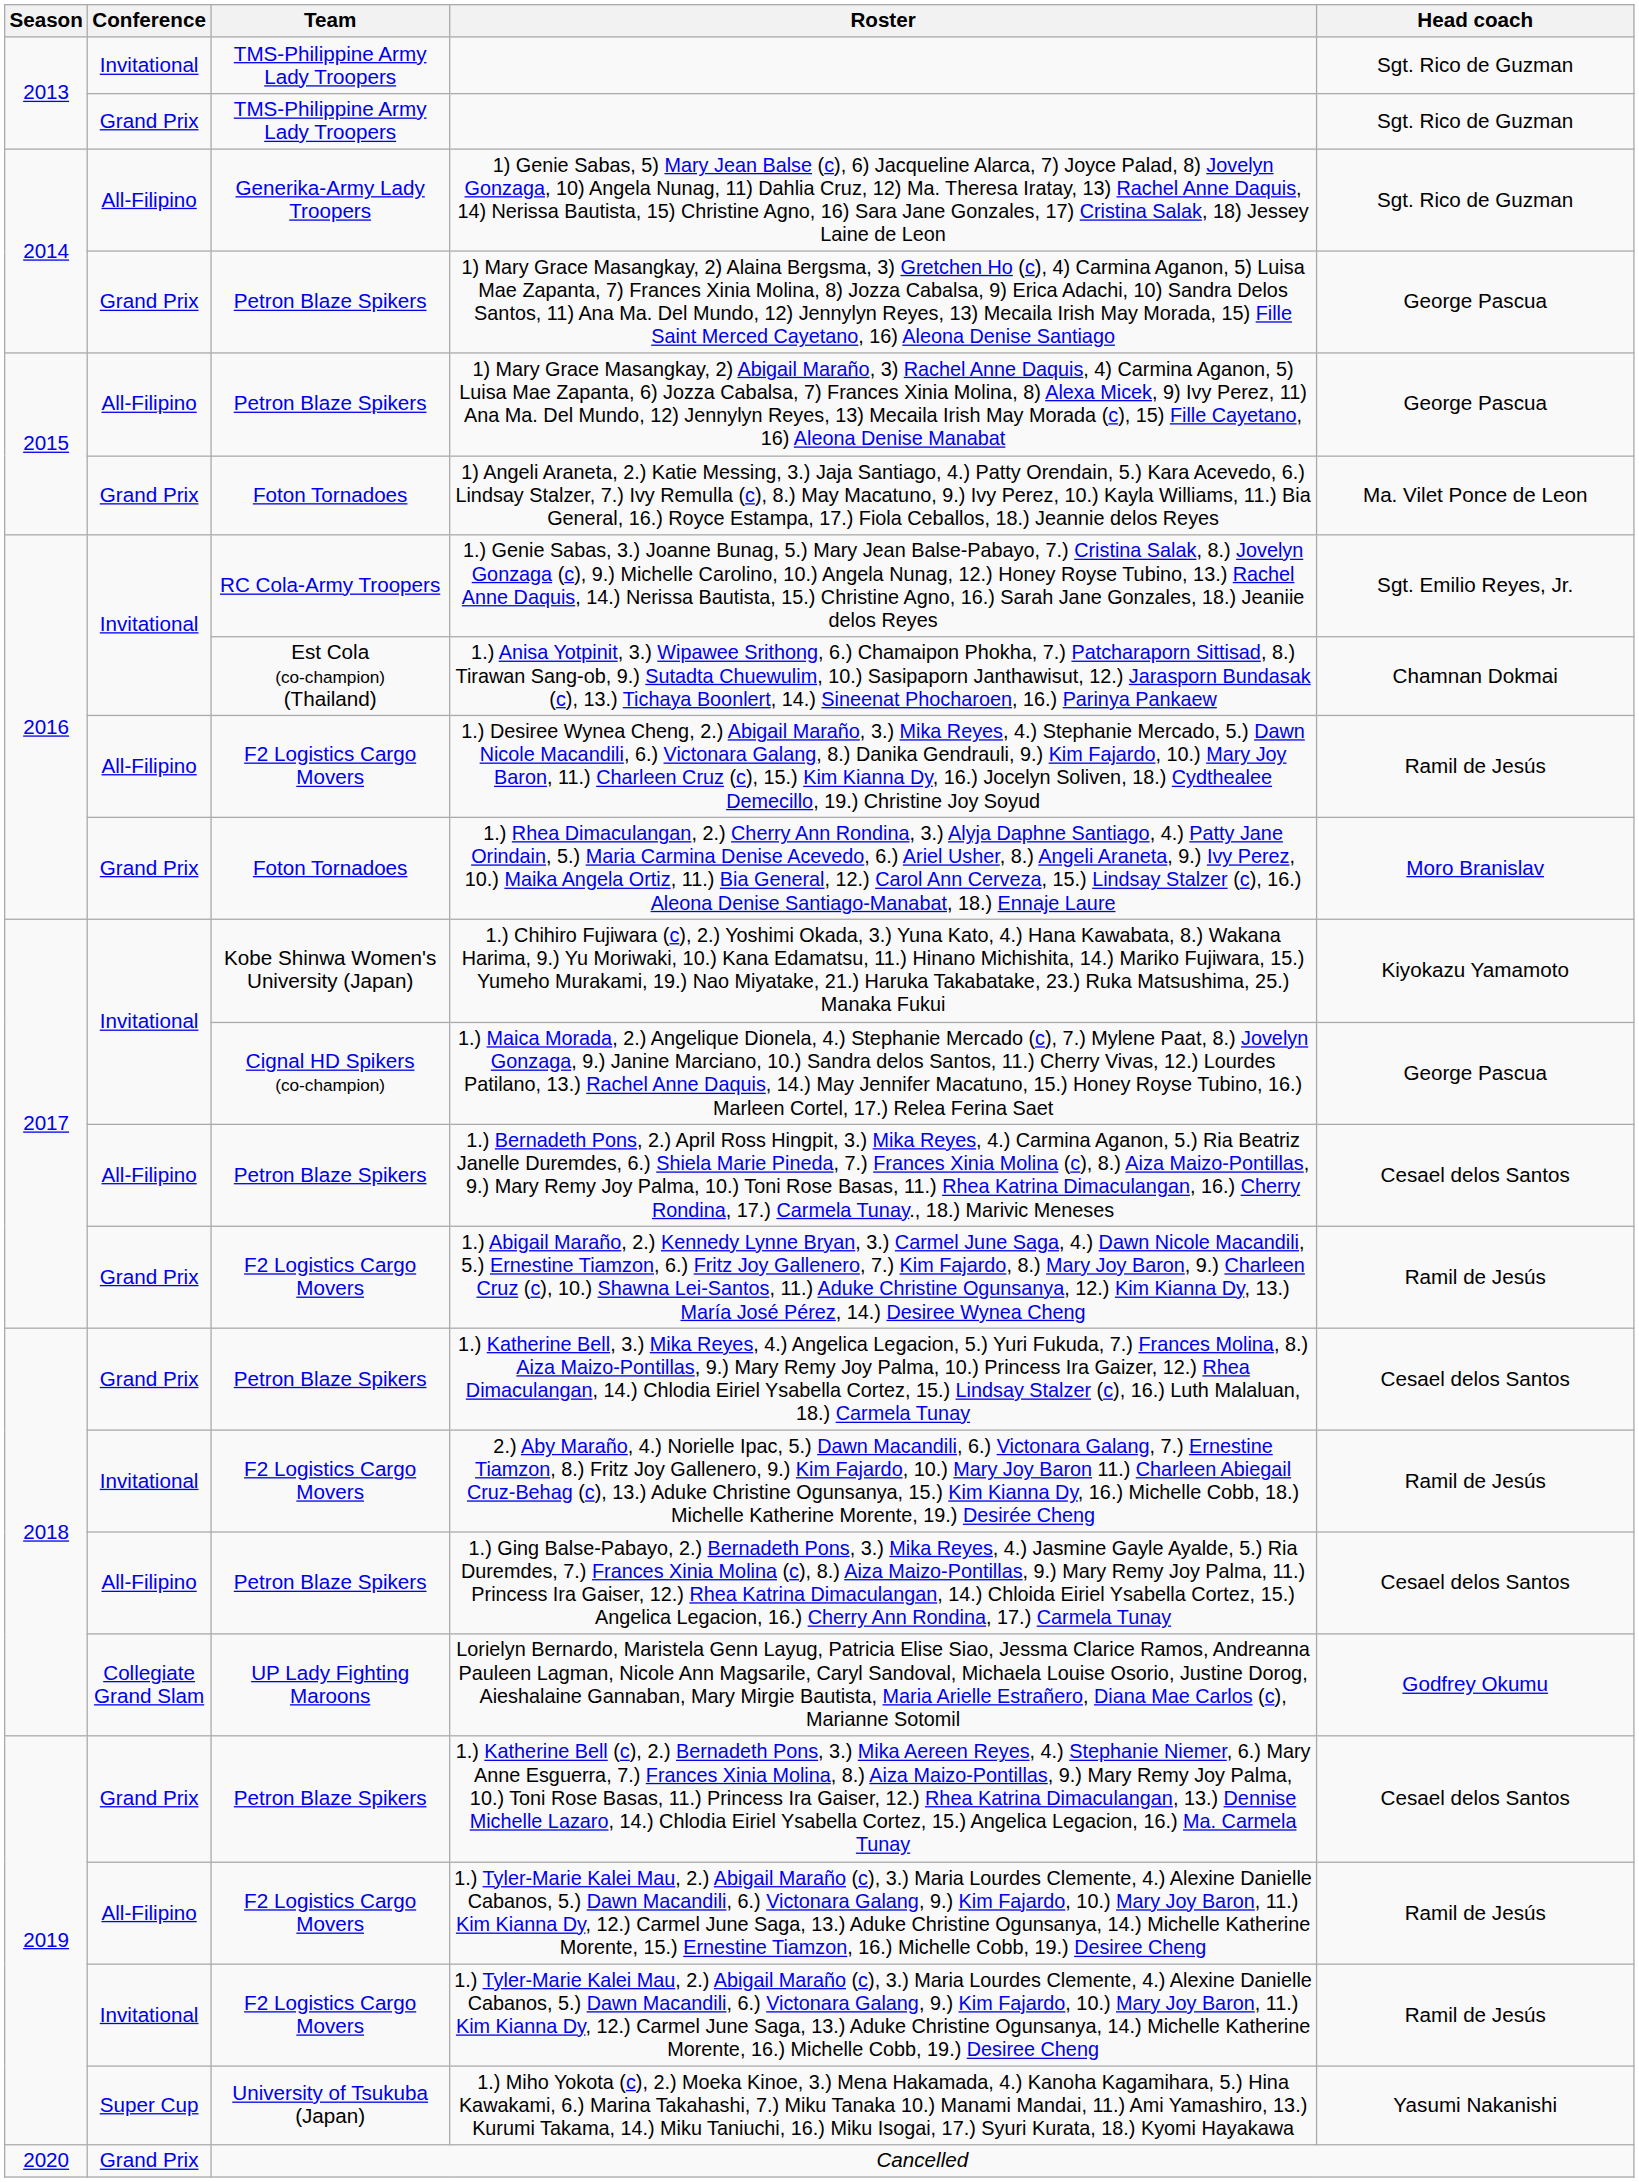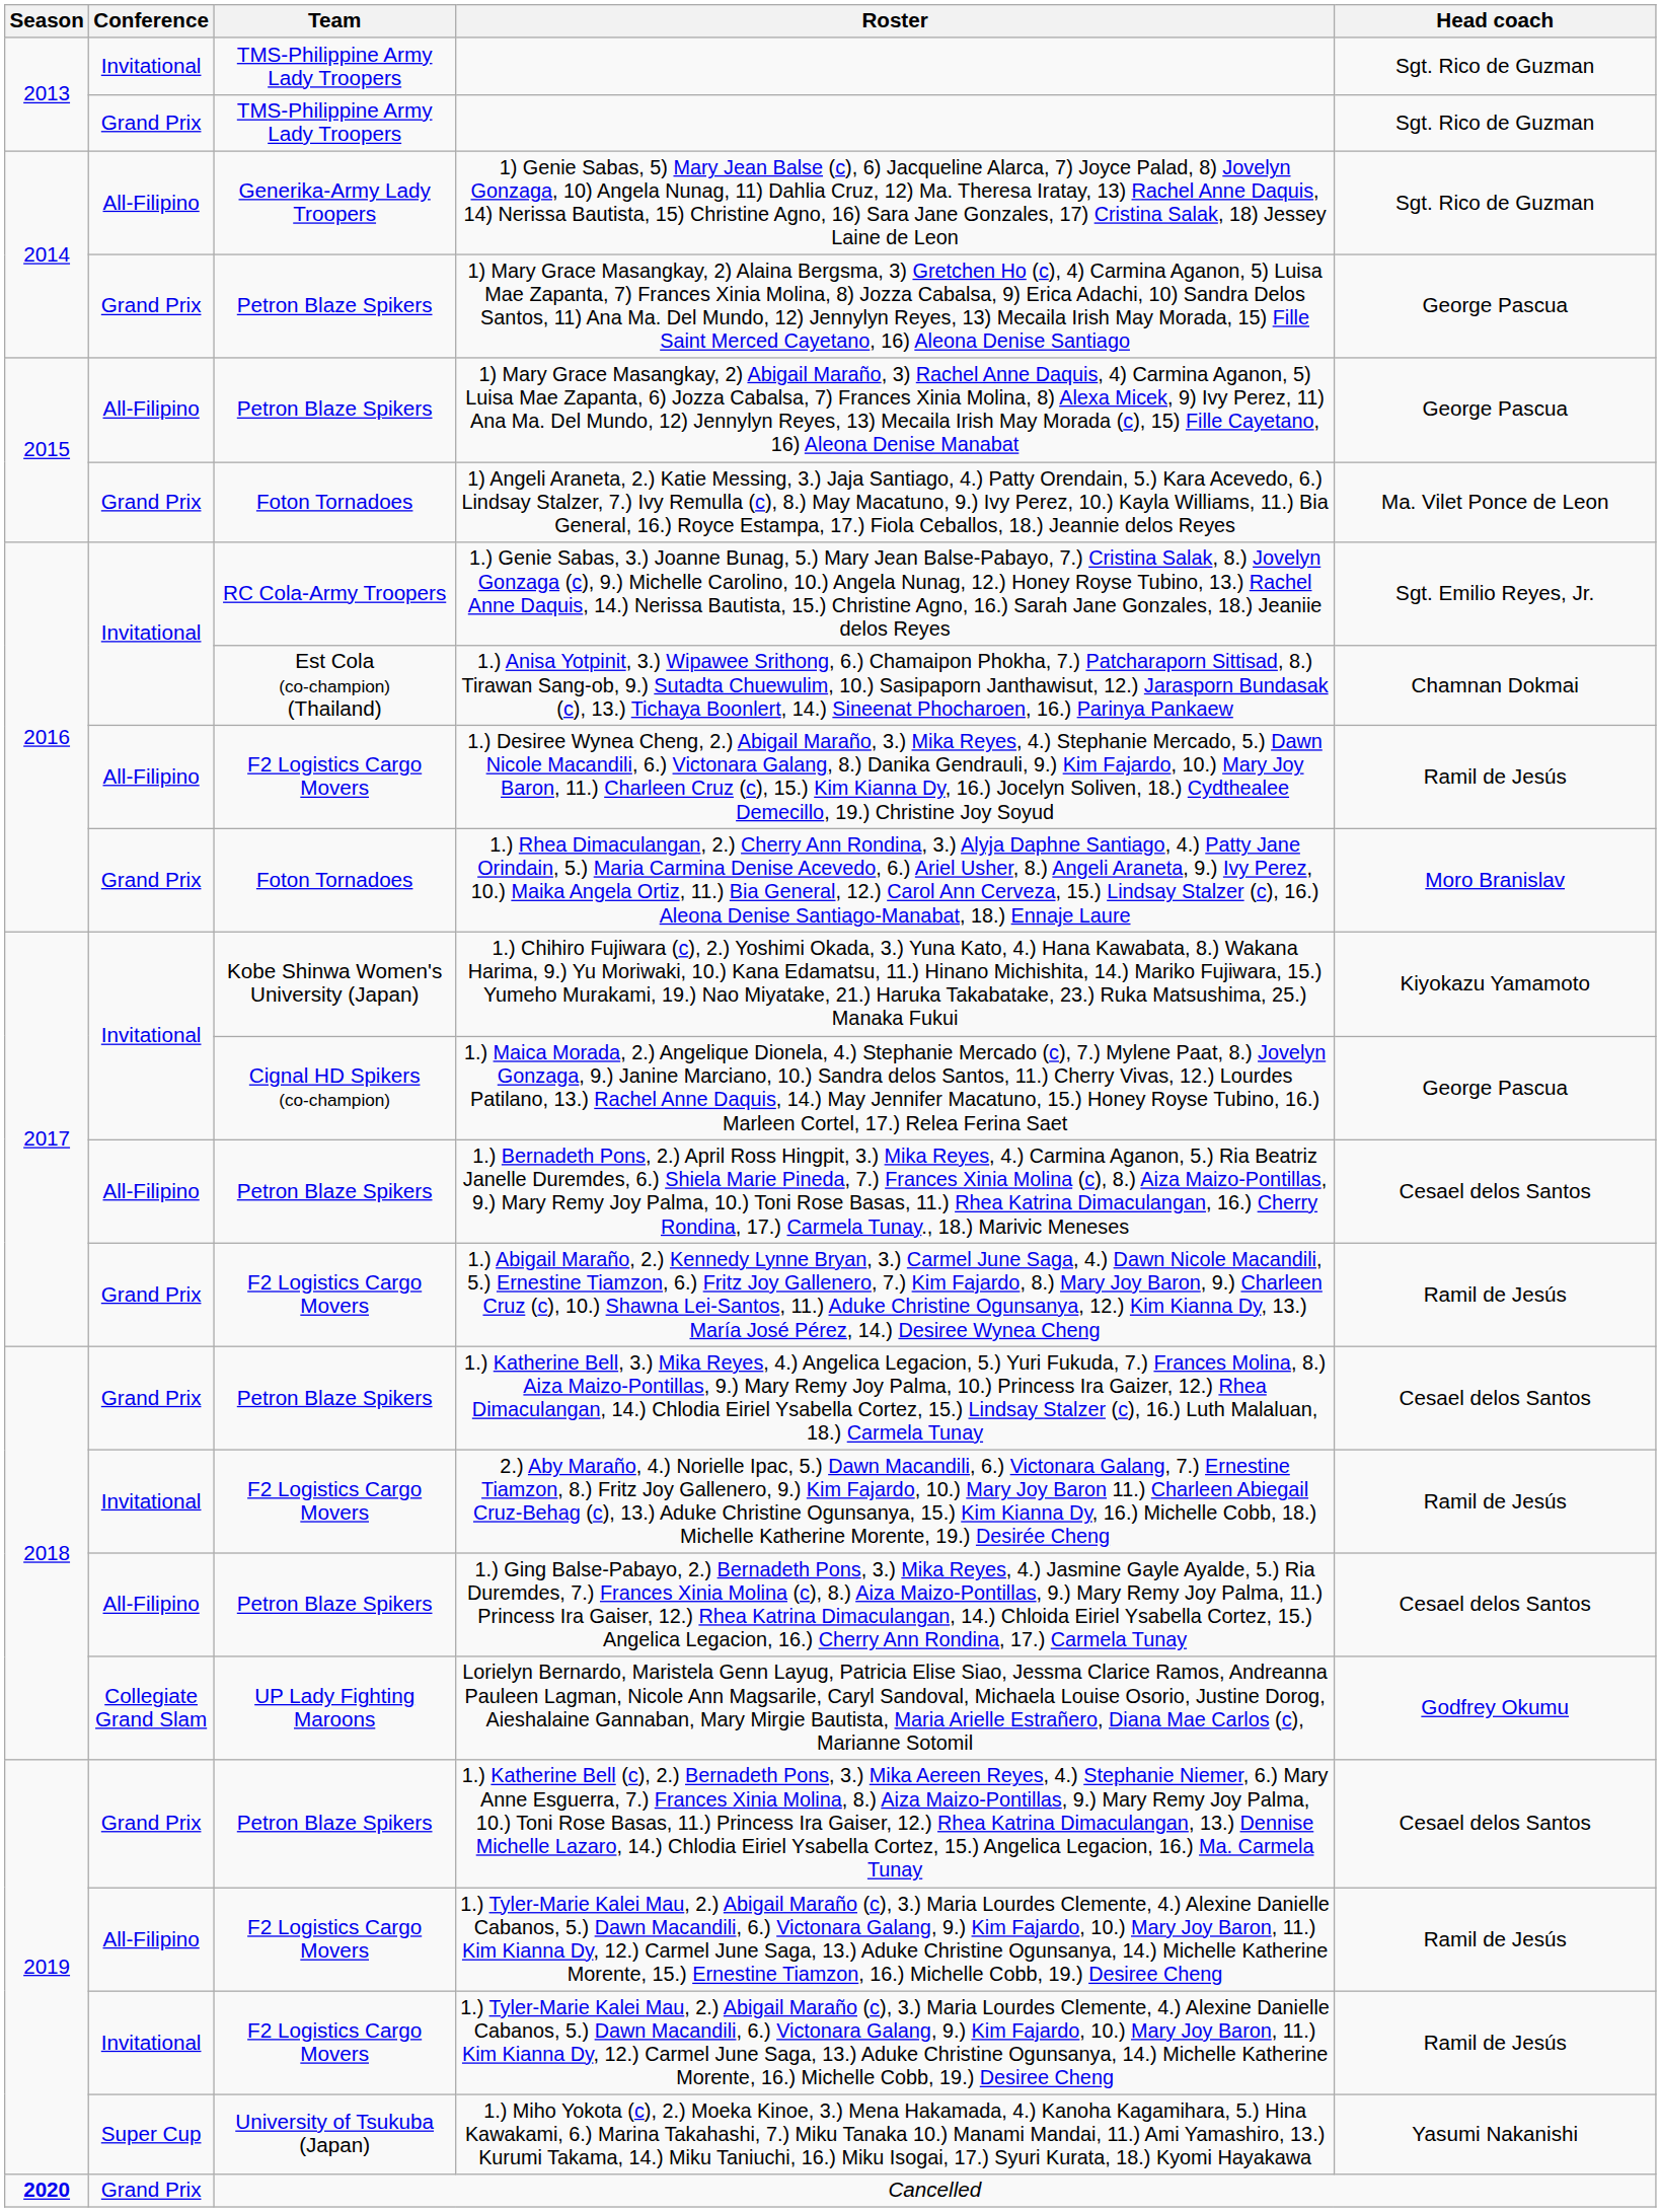Cancelled | Season: normal -> bold
